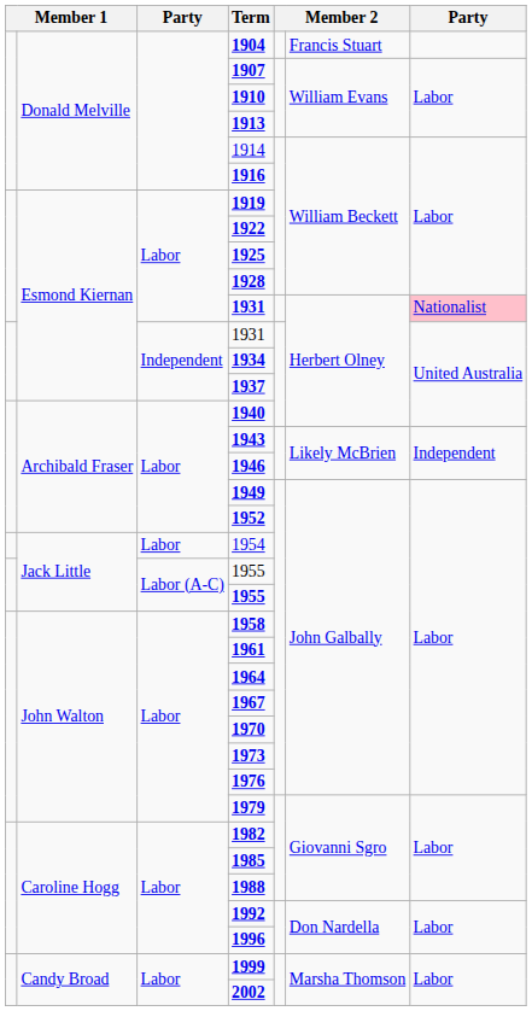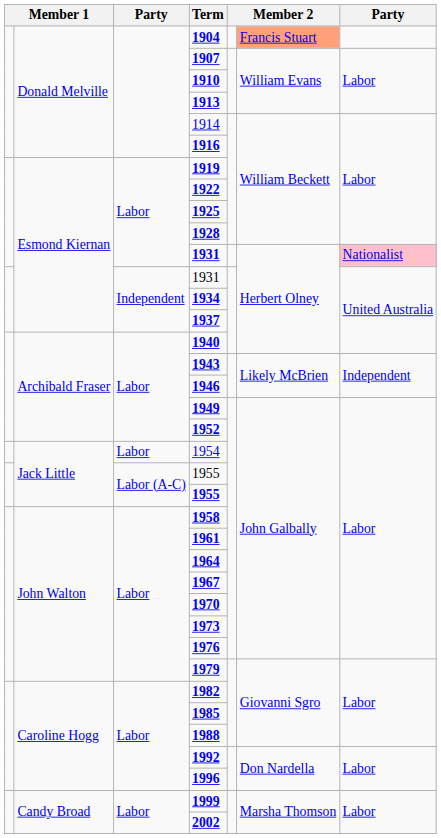1904 | column 6: no background -> lightsalmon background
